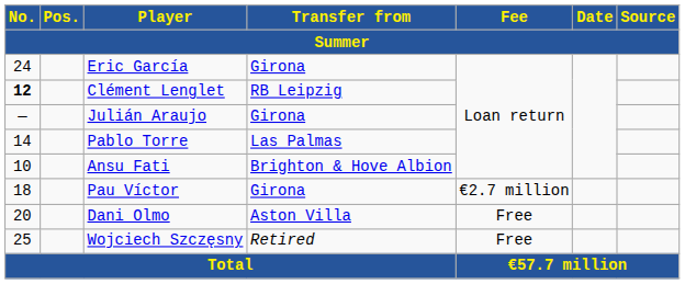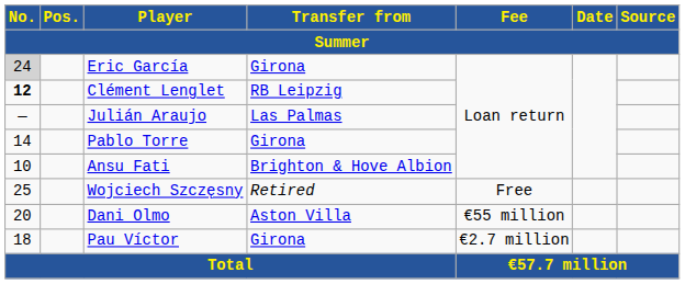Eric García | No.: no background -> lightgrey background
Julián Araujo | Transfer from: Girona -> Las Palmas
Pablo Torre | Transfer from: Las Palmas -> Girona
rows swapped: Pau Víctor <-> Wojciech Szczęsny
Dani Olmo | Fee: Free -> €55 million
